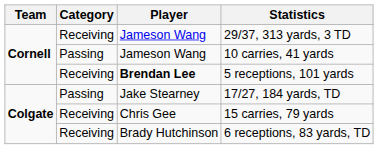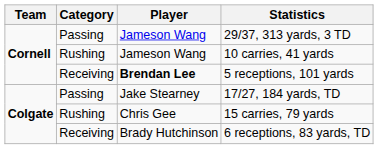29/37, 313 yards, 3 TD | Category: Receiving -> Passing
10 carries, 41 yards | Category: Passing -> Rushing
15 carries, 79 yards | Category: Receiving -> Rushing
